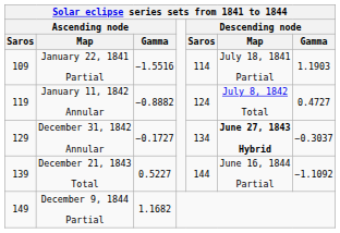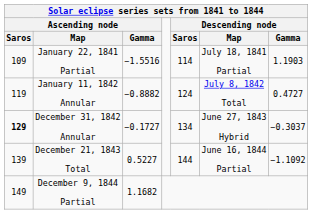December 31, 1842 Annular | Ascending node / Saros: normal -> bold
December 31, 1842 Annular | Descending node / Map: bold -> normal
